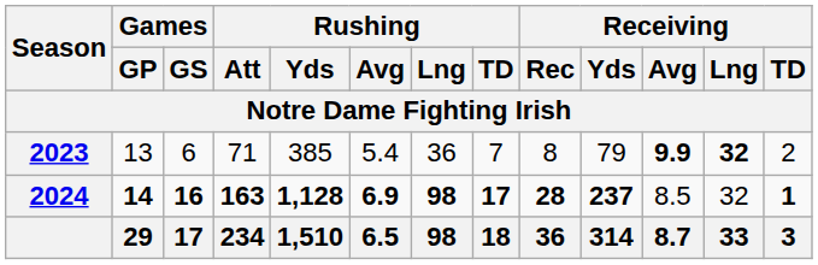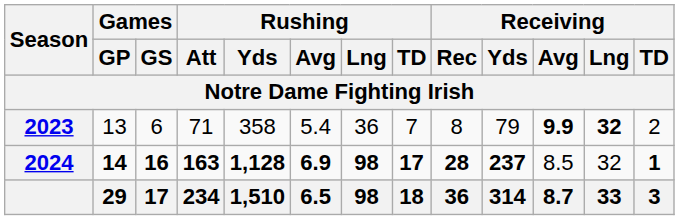2023 | Rushing / Yds: 385 -> 358
